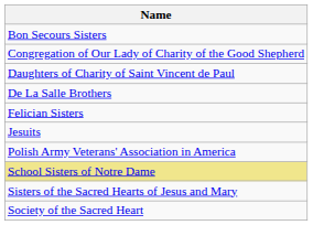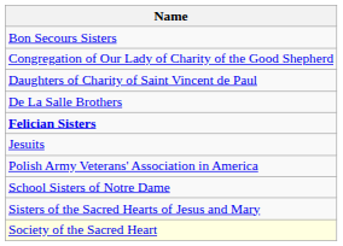row 6 | column 1: normal -> bold
row 9 | column 1: khaki background -> no background
row 11 | column 1: no background -> lightyellow background
